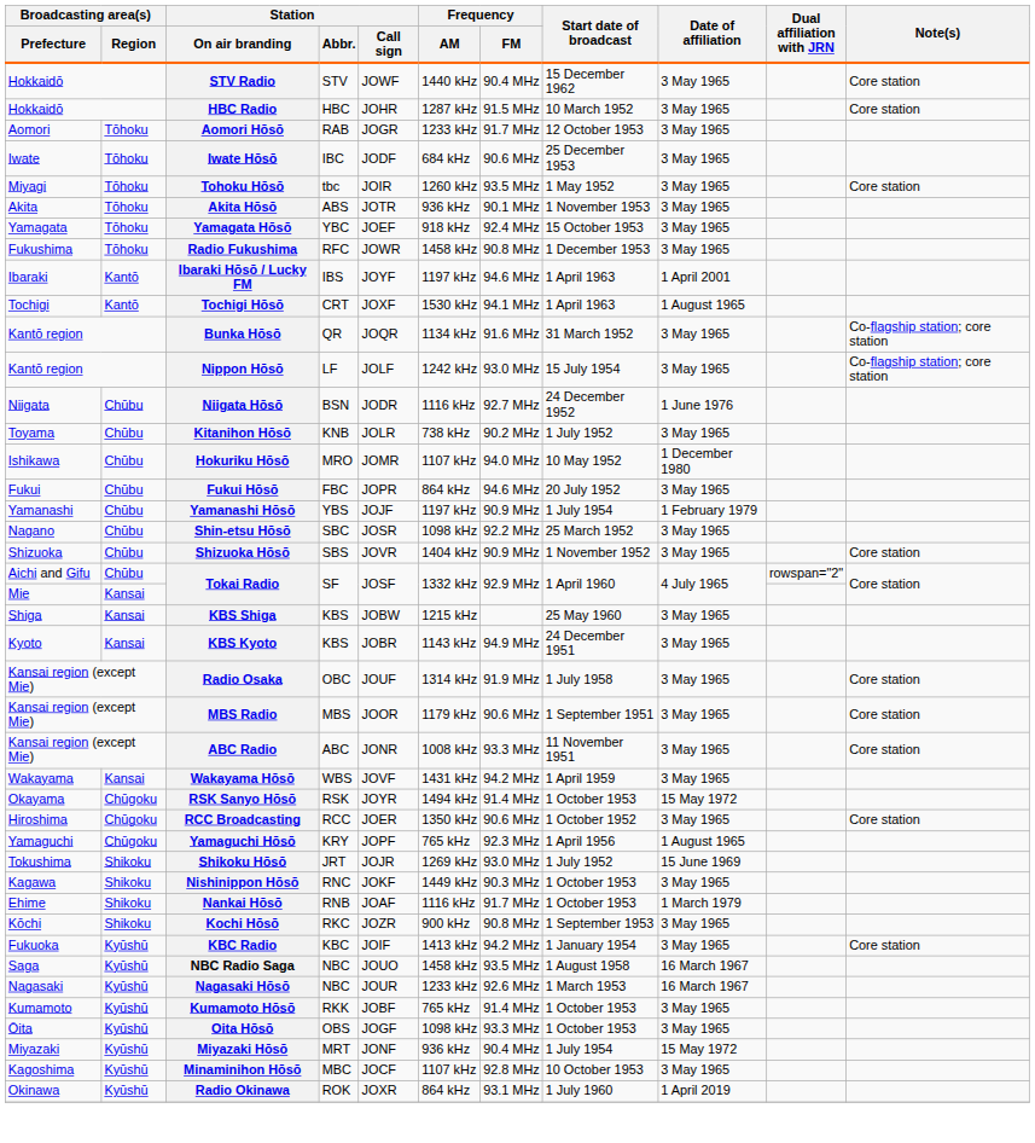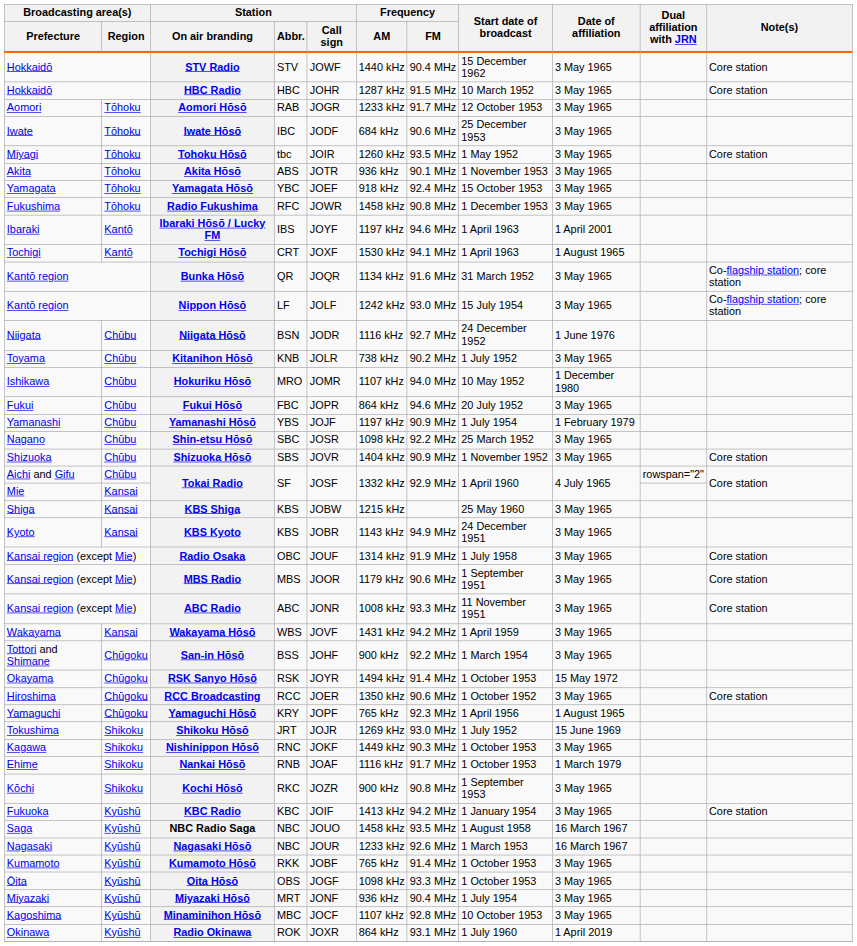+ row: Tottori and Shimane | Chūgoku | San-in Hōsō | BSS | JOHF | 900 kHz | 92.2 MHz | 1 March 1954 | 3 May 1965
Miyazaki Hōsō | Date of affiliation: 15 May 1972 -> 3 May 1965
